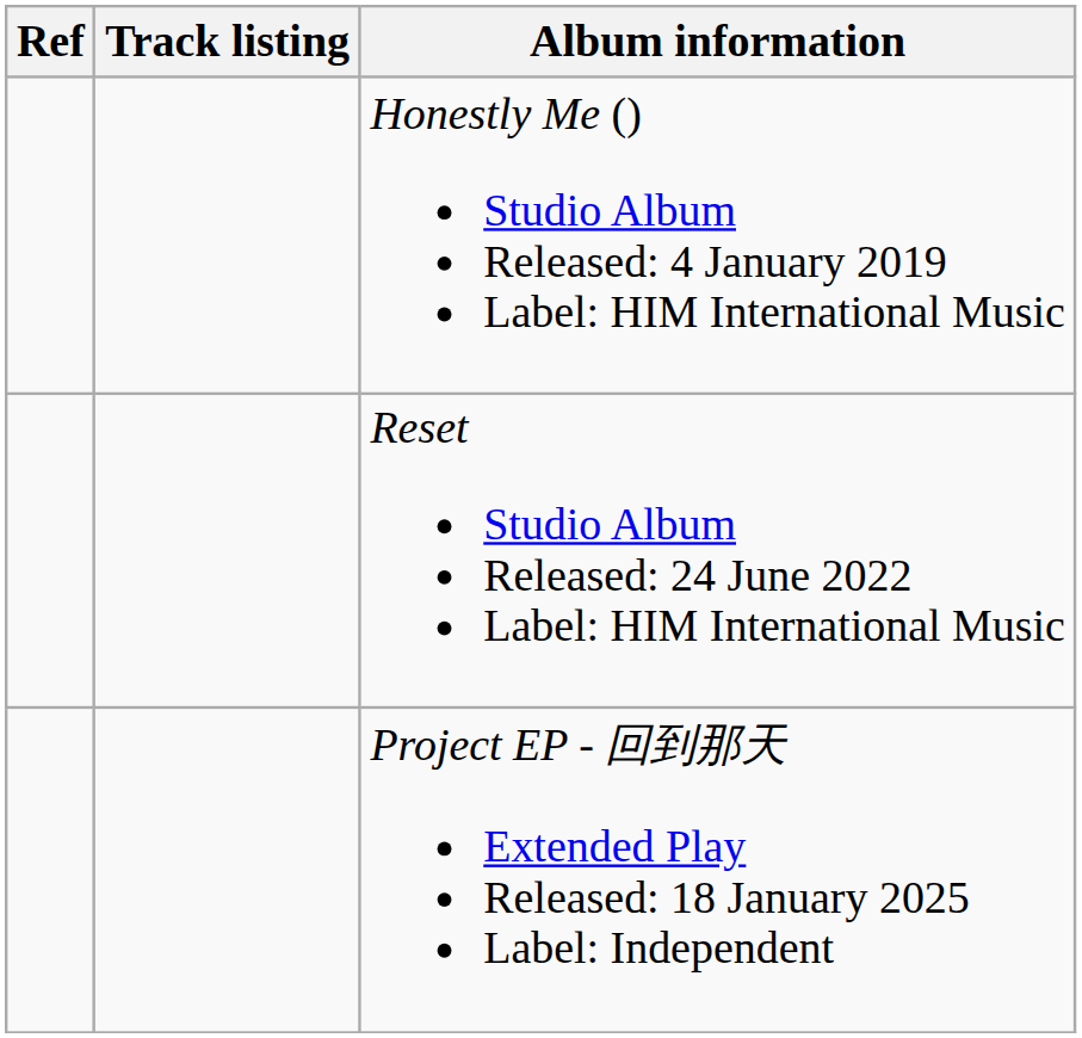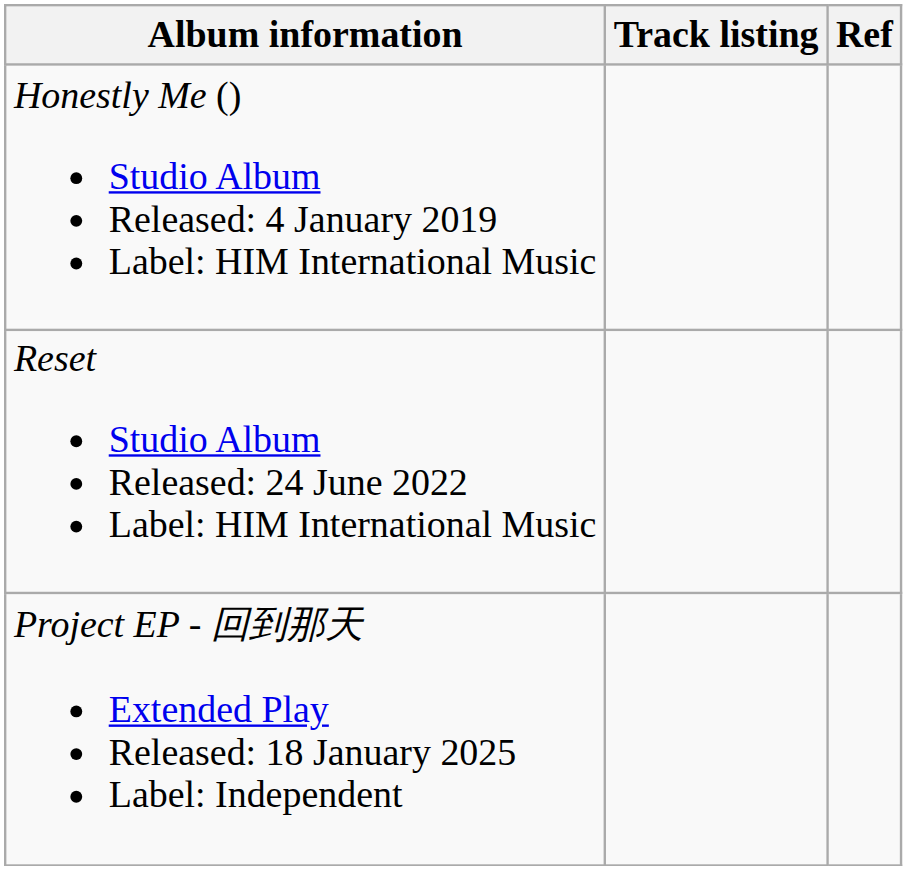columns swapped: Album information <-> Ref
